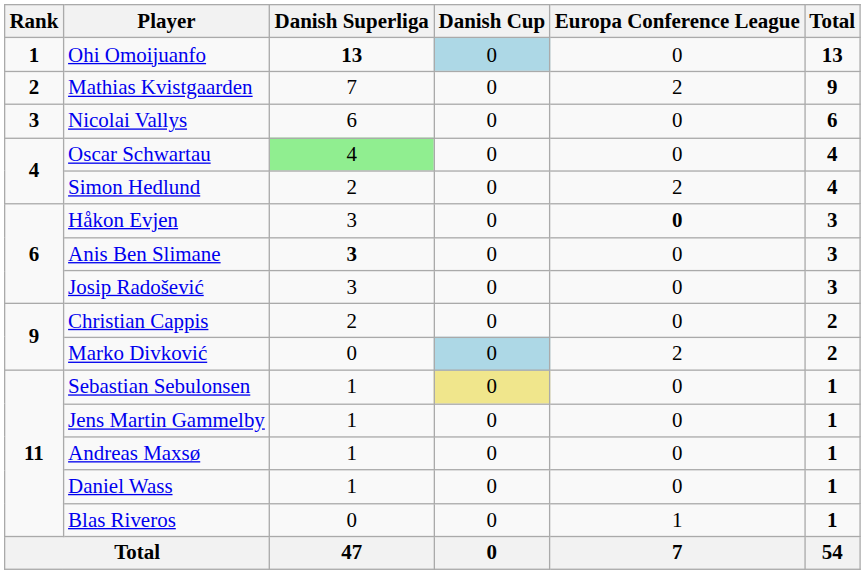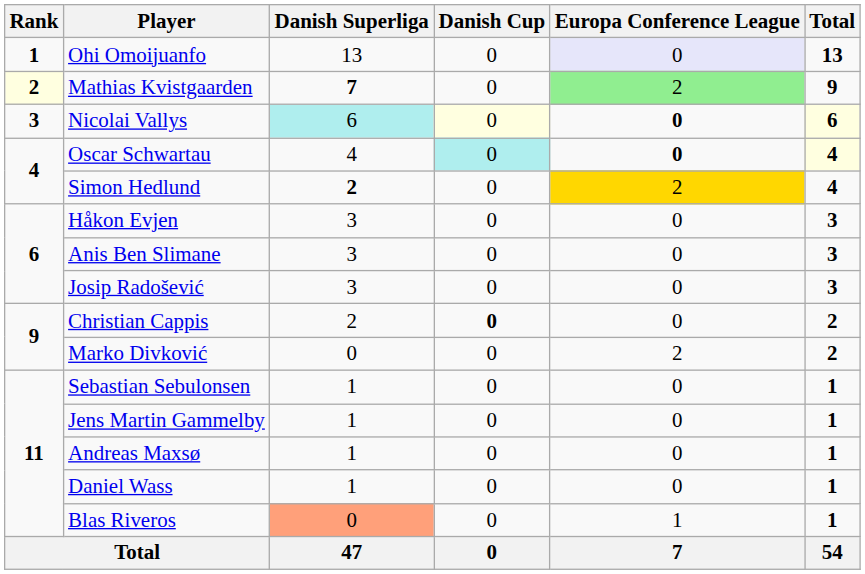Ohi Omoijuanfo | Danish Superliga: bold -> normal
Ohi Omoijuanfo | Danish Cup: lightblue background -> no background
Ohi Omoijuanfo | Europa Conference League: no background -> lavender background
Mathias Kvistgaarden | Rank: no background -> lightyellow background
Mathias Kvistgaarden | Danish Superliga: normal -> bold
Mathias Kvistgaarden | Europa Conference League: no background -> lightgreen background
Nicolai Vallys | Danish Superliga: no background -> paleturquoise background
Nicolai Vallys | Danish Cup: no background -> lightyellow background
Nicolai Vallys | Europa Conference League: normal -> bold
Nicolai Vallys | Total: no background -> lightyellow background
Oscar Schwartau | Danish Superliga: lightgreen background -> no background
Oscar Schwartau | Danish Cup: no background -> paleturquoise background
Oscar Schwartau | Europa Conference League: normal -> bold
Oscar Schwartau | Total: no background -> lightyellow background
Simon Hedlund | Danish Superliga: normal -> bold
Simon Hedlund | Europa Conference League: no background -> gold background
Håkon Evjen | Europa Conference League: bold -> normal
Anis Ben Slimane | Danish Superliga: bold -> normal
Christian Cappis | Danish Cup: normal -> bold
Marko Divković | Danish Cup: lightblue background -> no background
Sebastian Sebulonsen | Danish Cup: khaki background -> no background
Blas Riveros | Danish Superliga: no background -> lightsalmon background
